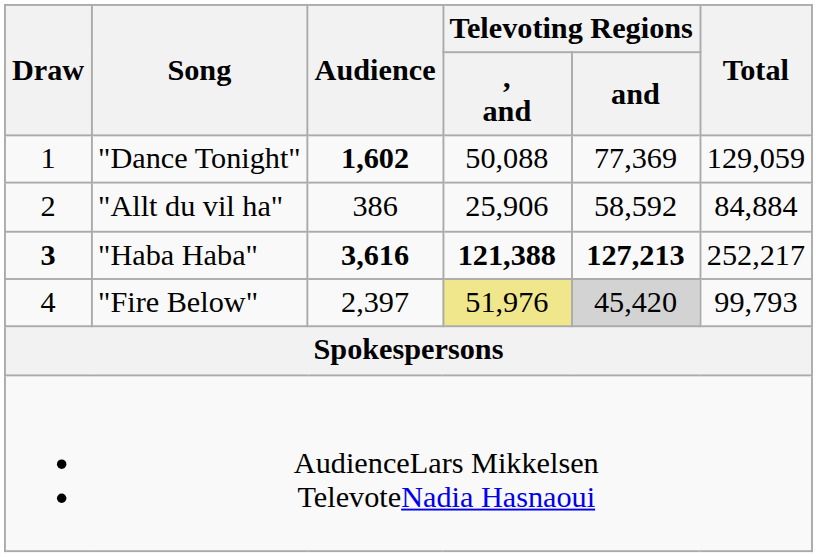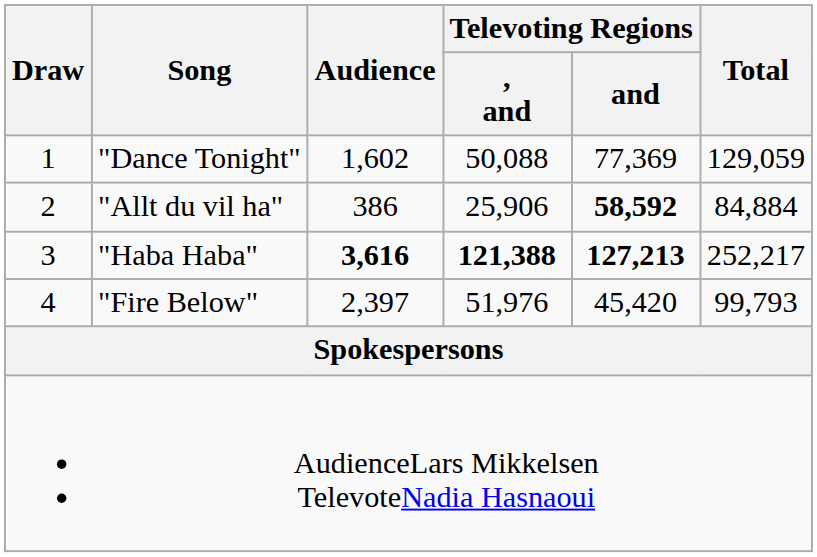"Dance Tonight" | Audience: bold -> normal
"Allt du vil ha" | Televoting Regions / and: normal -> bold
"Haba Haba" | Draw: bold -> normal
"Fire Below" | Televoting Regions / , and: khaki background -> no background
"Fire Below" | Televoting Regions / and: lightgrey background -> no background
